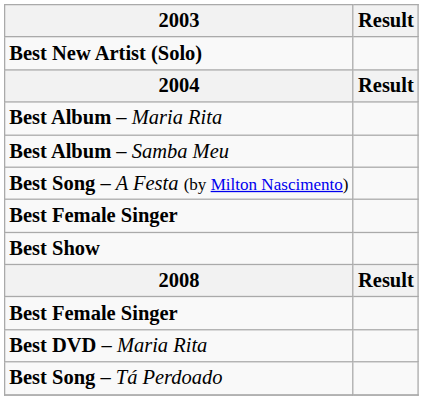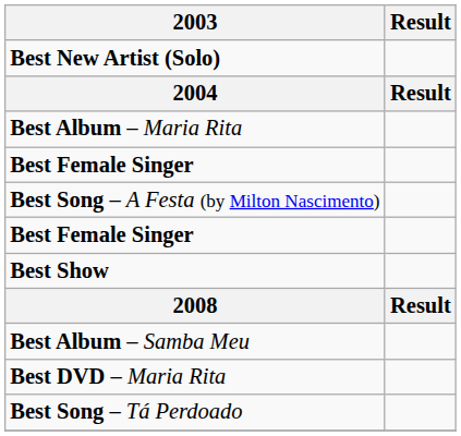row 5 | 2003: Best Album – Samba Meu -> Best Female Singer
row 10 | 2003: Best Female Singer -> Best Album – Samba Meu
